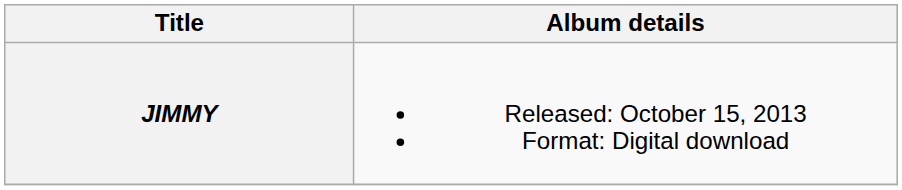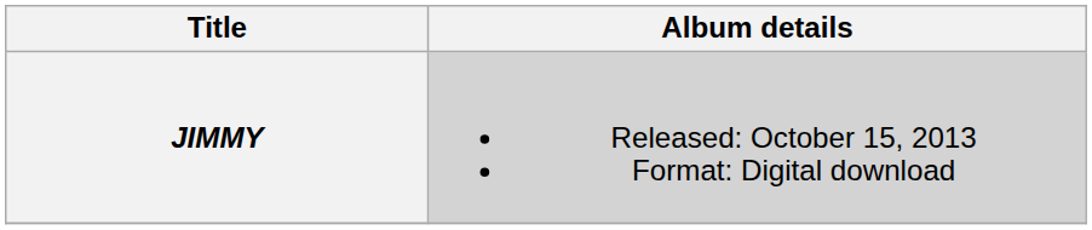JIMMY | Album details: no background -> lightgrey background
